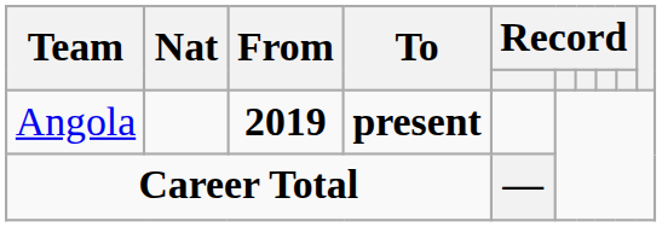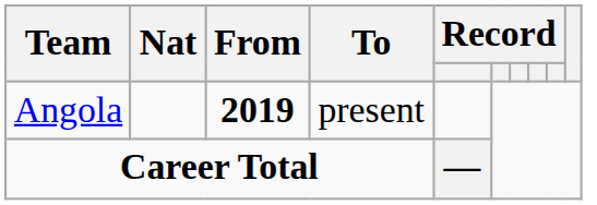Angola | To: bold -> normal
